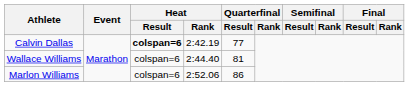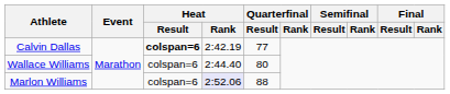Wallace Williams | Quarterfinal / Result: 81 -> 80
Marlon Williams | Heat / Rank: no background -> lavender background
Marlon Williams | Quarterfinal / Result: 86 -> 88
